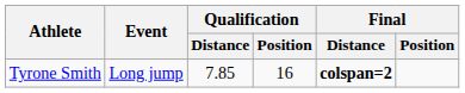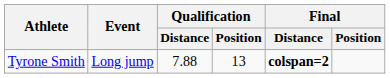Tyrone Smith | Qualification / Distance: 7.85 -> 7.88
Tyrone Smith | Qualification / Position: 16 -> 13
